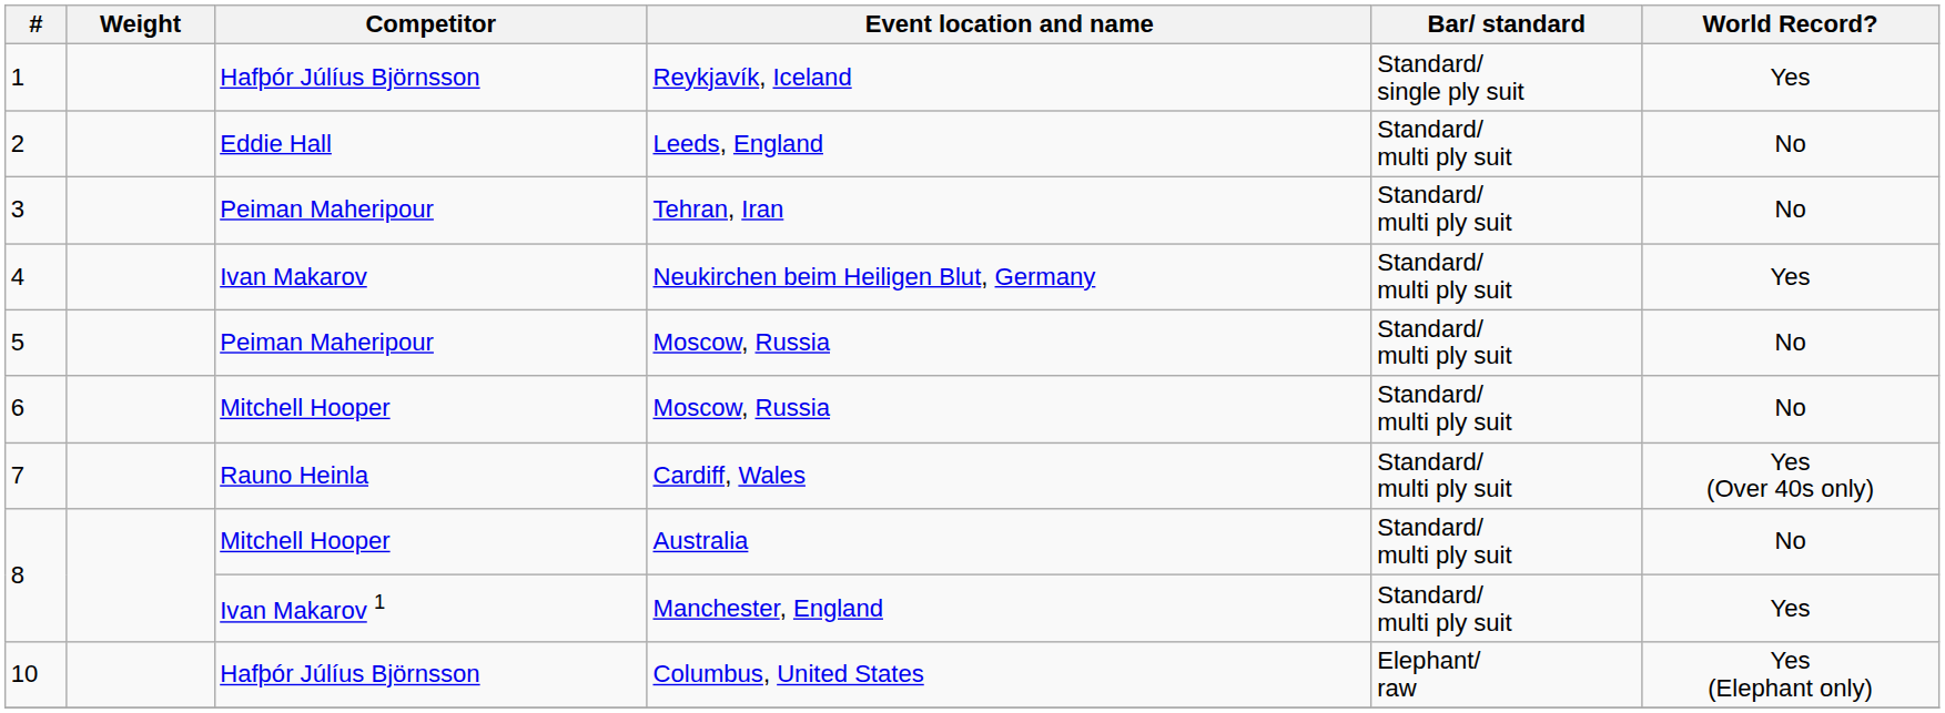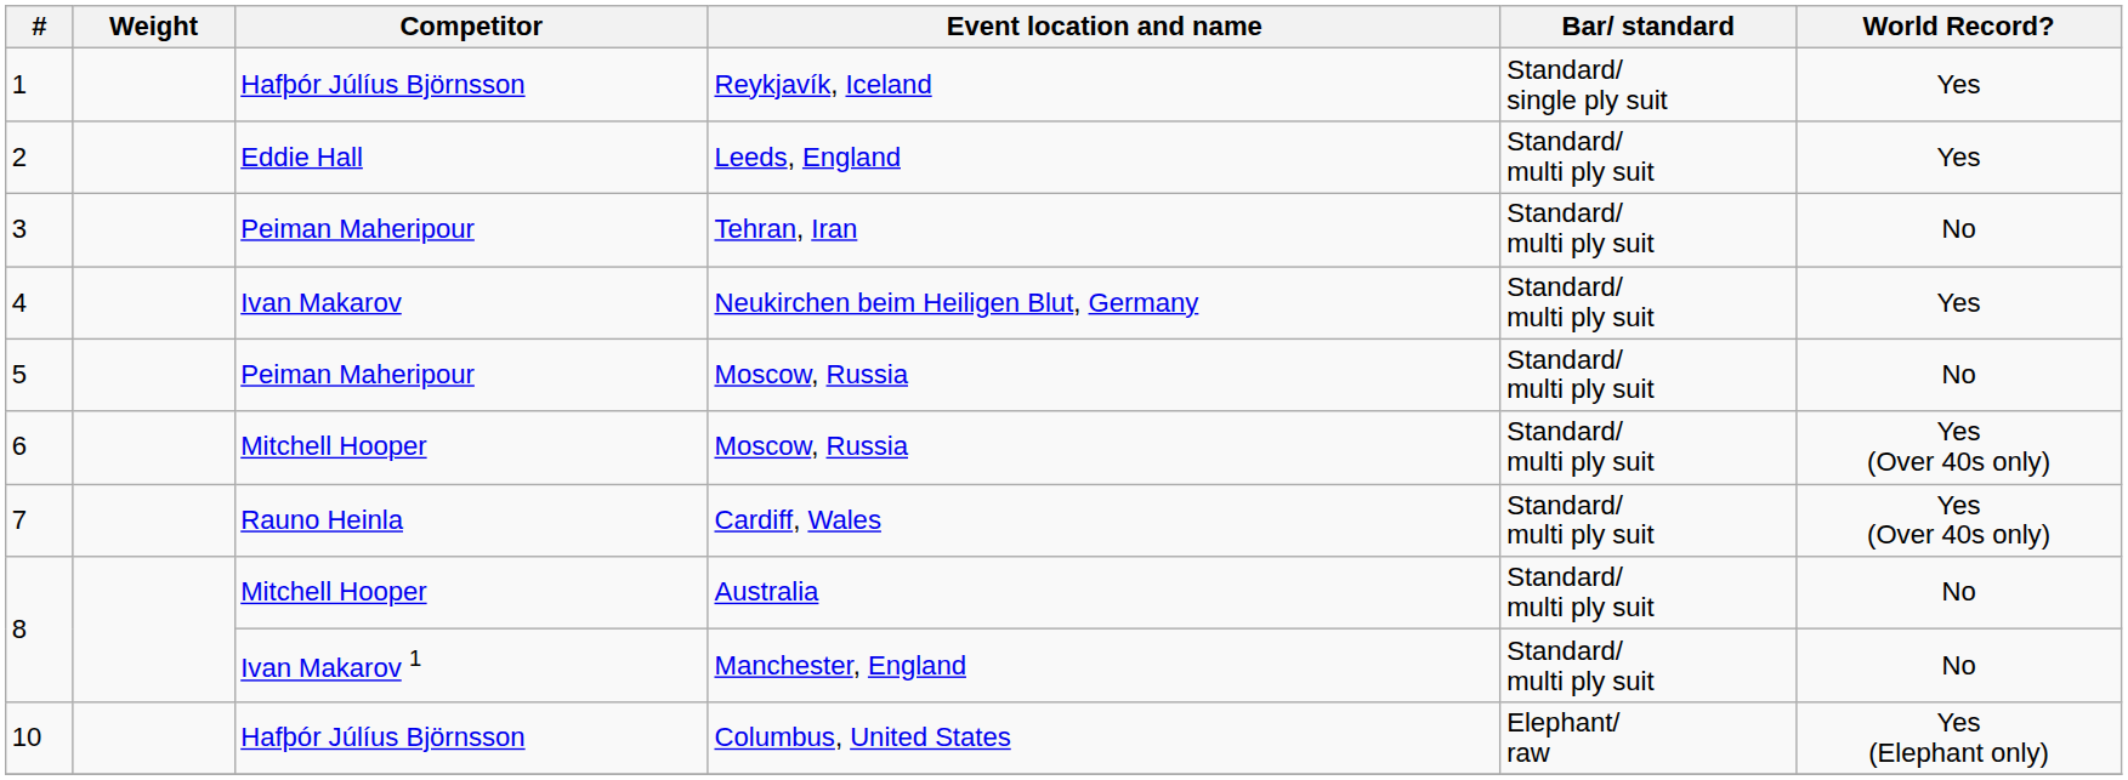Leeds, England | World Record?: No -> Yes
6 / Moscow, Russia | World Record?: No -> Yes (Over 40s only)
Manchester, England | World Record?: Yes -> No
